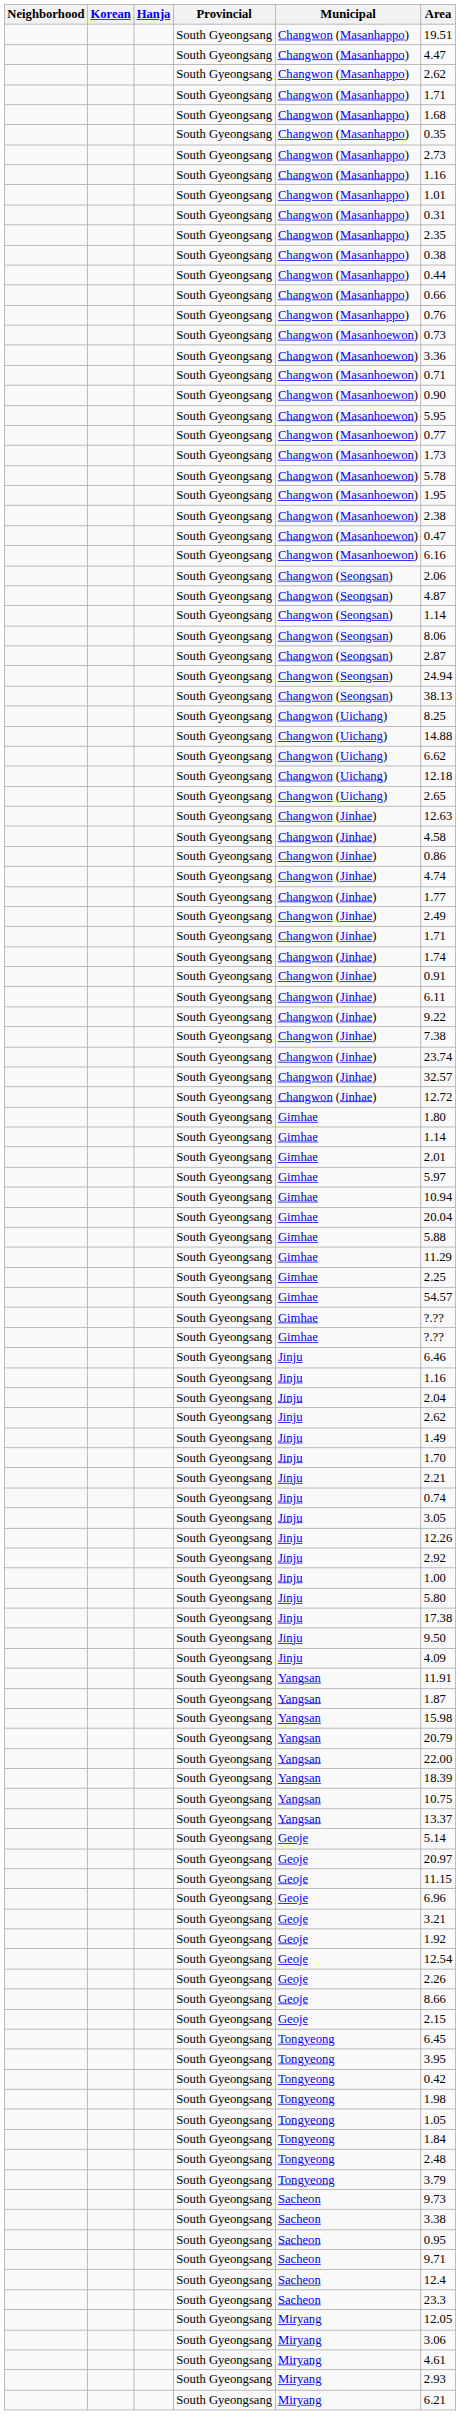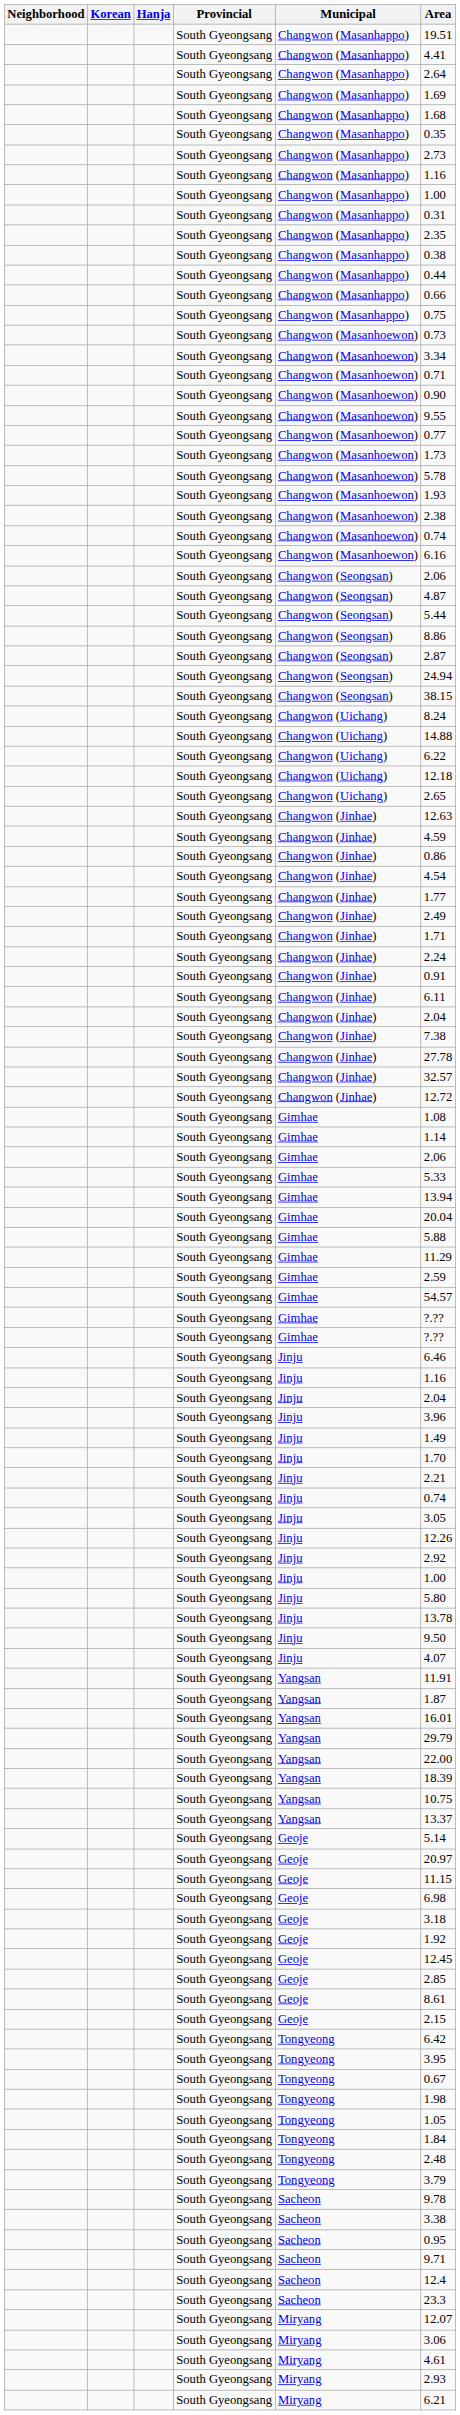row 3 | Area: 4.47 -> 4.41
row 4 | Area: 2.62 -> 2.64
row 5 | Area: 1.71 -> 1.69
row 10 | Area: 1.01 -> 1.00
row 16 | Area: 0.76 -> 0.75
row 18 | Area: 3.36 -> 3.34
row 21 | Area: 5.95 -> 9.55
row 25 | Area: 1.95 -> 1.93
row 27 | Area: 0.47 -> 0.74
row 31 | Area: 1.14 -> 5.44
row 32 | Area: 8.06 -> 8.86
row 35 | Area: 38.13 -> 38.15
row 36 | Area: 8.25 -> 8.24
row 38 | Area: 6.62 -> 6.22
row 42 | Area: 4.58 -> 4.59
row 44 | Area: 4.74 -> 4.54
row 48 | Area: 1.74 -> 2.24
row 51 | Area: 9.22 -> 2.04
row 53 | Area: 23.74 -> 27.78
row 56 | Area: 1.80 -> 1.08
row 58 | Area: 2.01 -> 2.06
row 59 | Area: 5.97 -> 5.33
row 60 | Area: 10.94 -> 13.94
row 64 | Area: 2.25 -> 2.59
row 71 | Area: 2.62 -> 3.96
row 81 | Area: 17.38 -> 13.78
row 83 | Area: 4.09 -> 4.07
row 86 | Area: 15.98 -> 16.01
row 87 | Area: 20.79 -> 29.79
row 95 | Area: 6.96 -> 6.98
row 96 | Area: 3.21 -> 3.18
row 98 | Area: 12.54 -> 12.45
row 99 | Area: 2.26 -> 2.85
row 100 | Area: 8.66 -> 8.61
row 102 | Area: 6.45 -> 6.42
row 104 | Area: 0.42 -> 0.67
row 110 | Area: 9.73 -> 9.78
row 116 | Area: 12.05 -> 12.07
